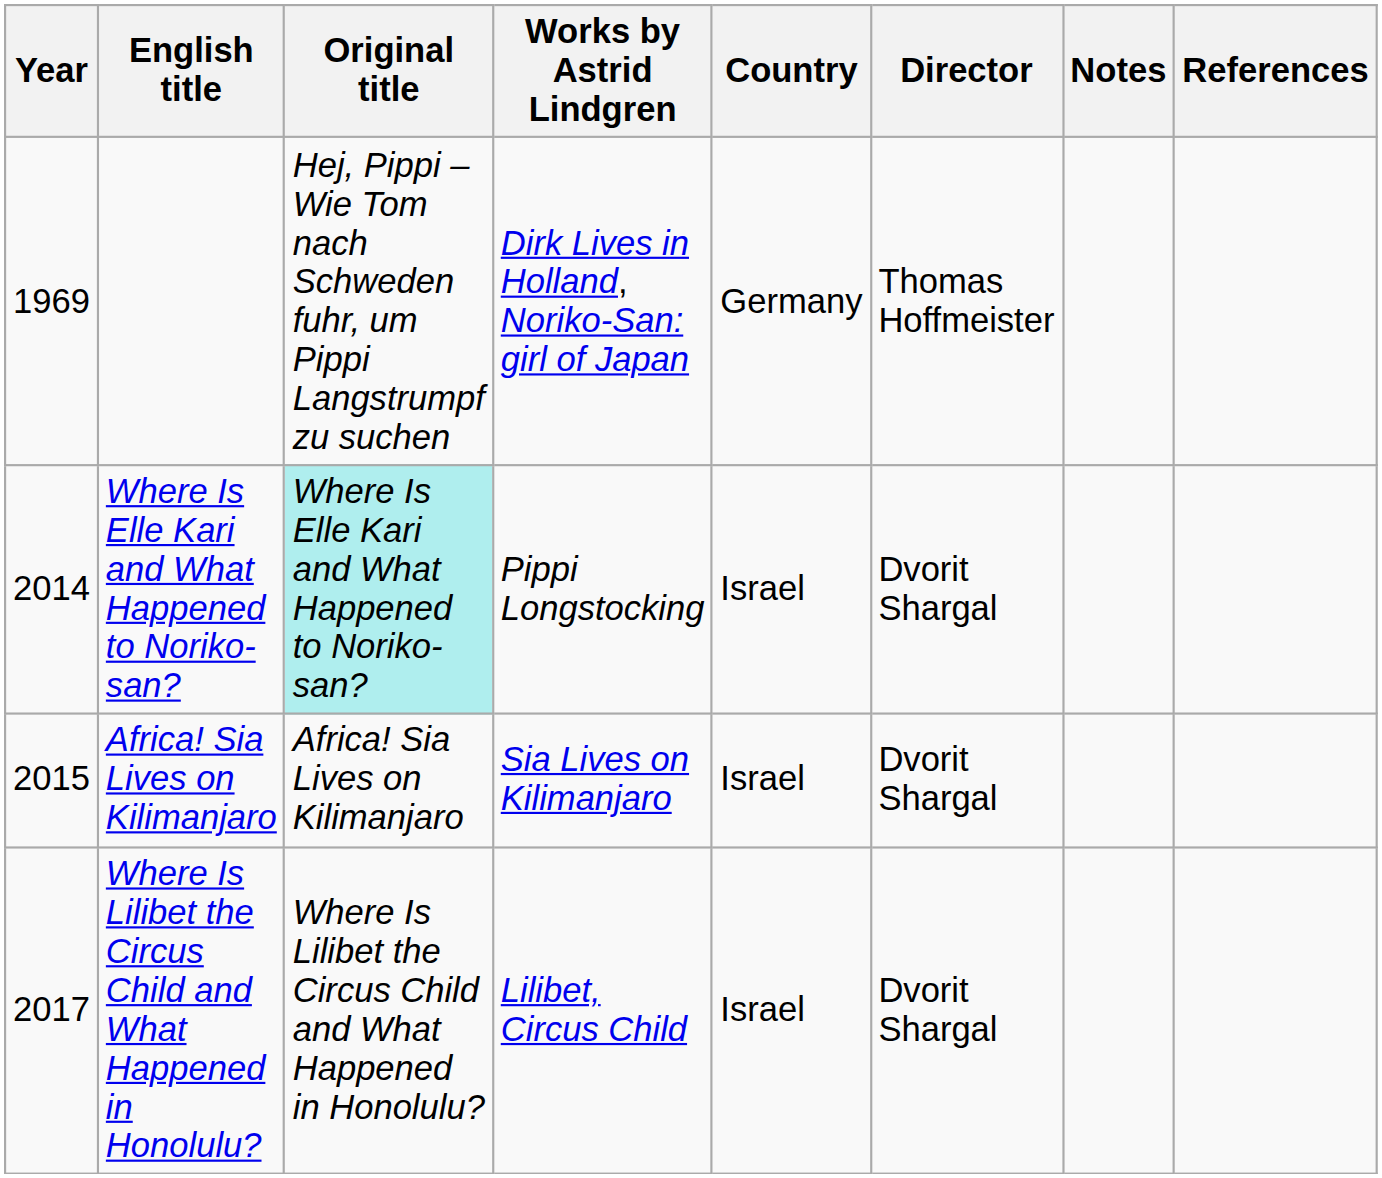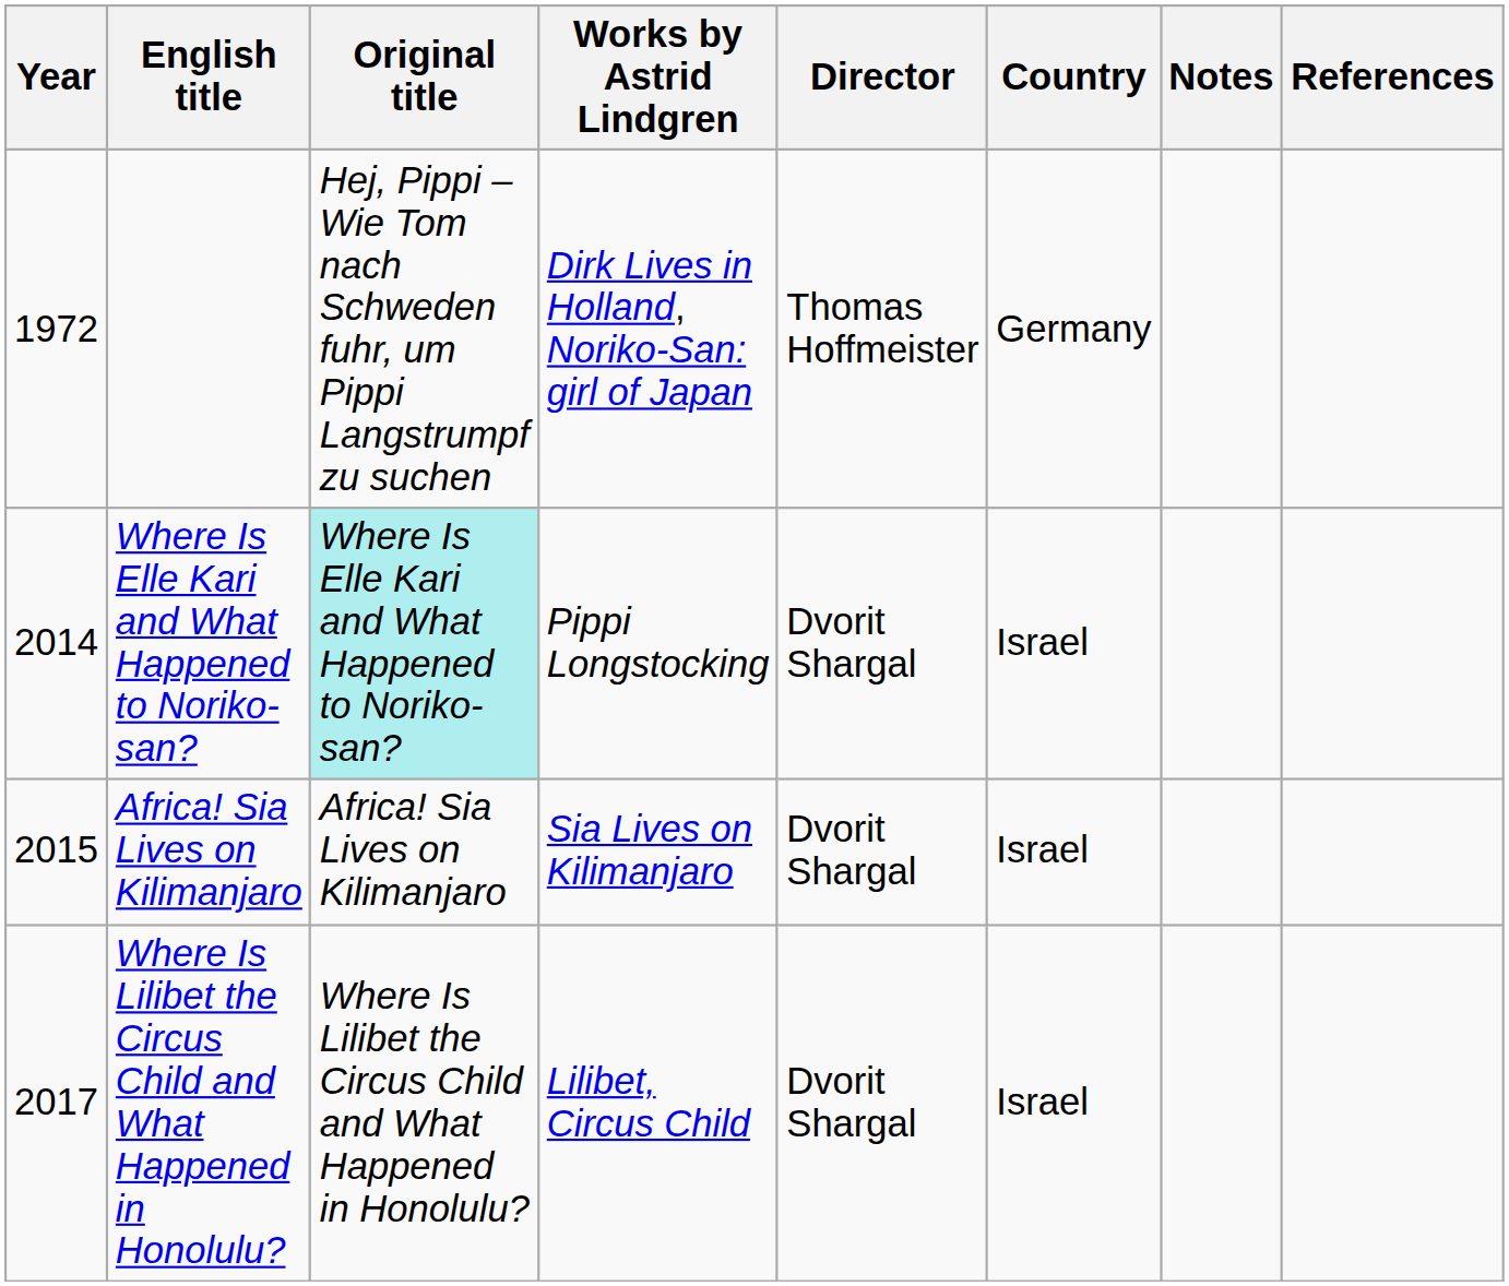columns swapped: Director <-> Country
row 2 | Year: 1969 -> 1972
